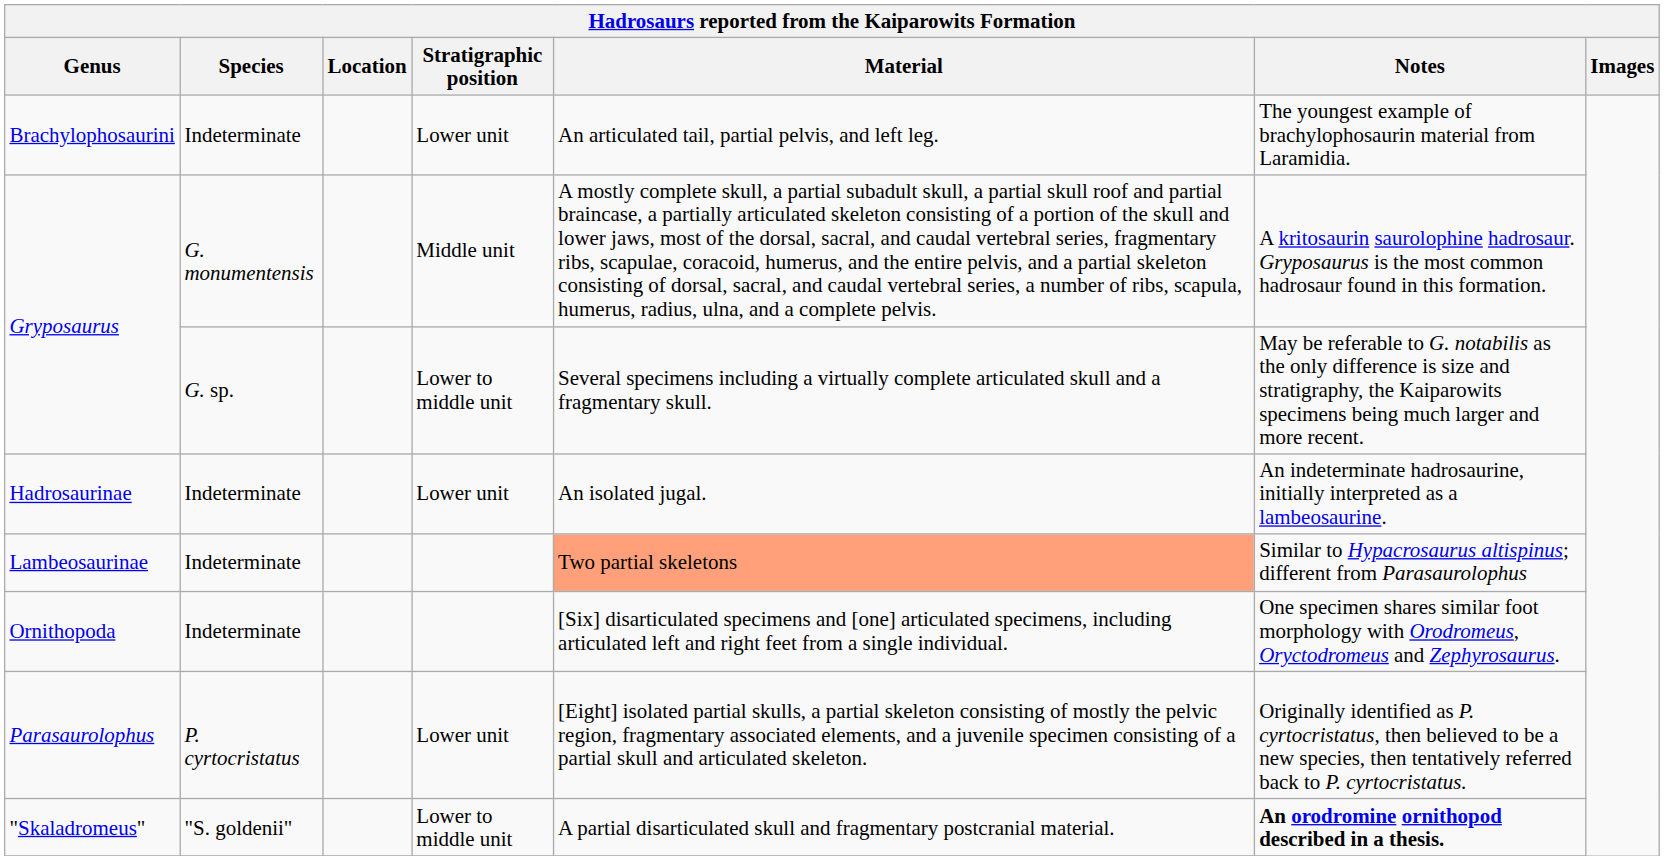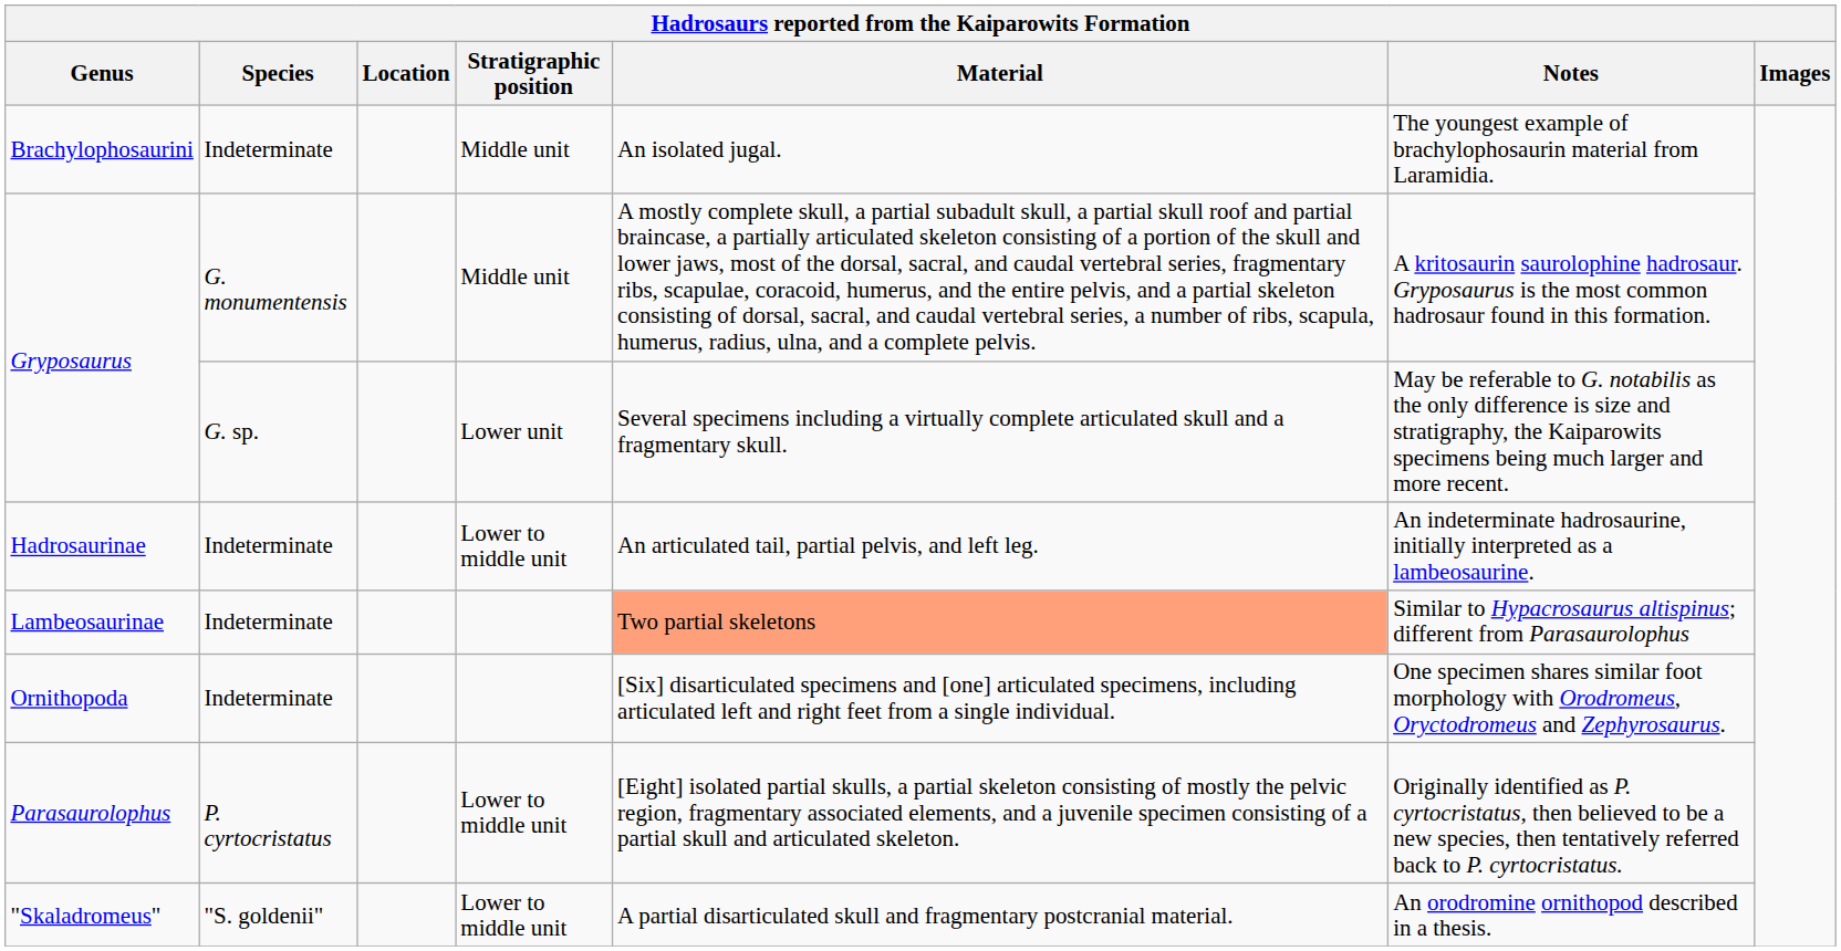Brachylophosaurini | Stratigraphic position: Lower unit -> Middle unit
Brachylophosaurini | Material: An articulated tail, partial pelvis, and left leg. -> An isolated jugal.
Gryposaurus / G. sp. | Stratigraphic position: Lower to middle unit -> Lower unit
Hadrosaurinae | Stratigraphic position: Lower unit -> Lower to middle unit
Hadrosaurinae | Material: An isolated jugal. -> An articulated tail, partial pelvis, and left leg.
Parasaurolophus | Stratigraphic position: Lower unit -> Lower to middle unit
"Skaladromeus" | Notes: bold -> normal
